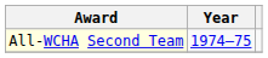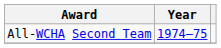row 2 | Award: lightyellow background -> no background
